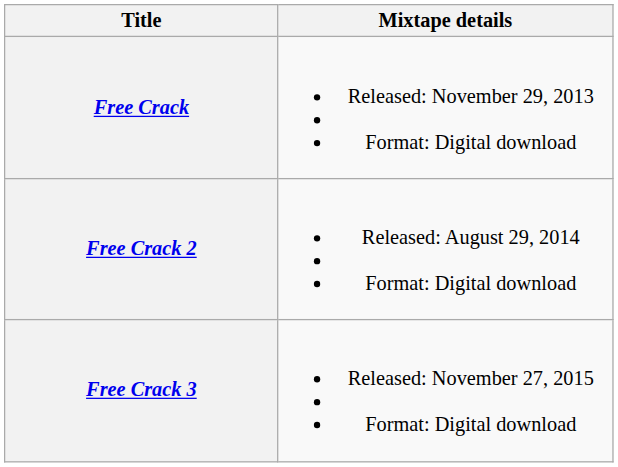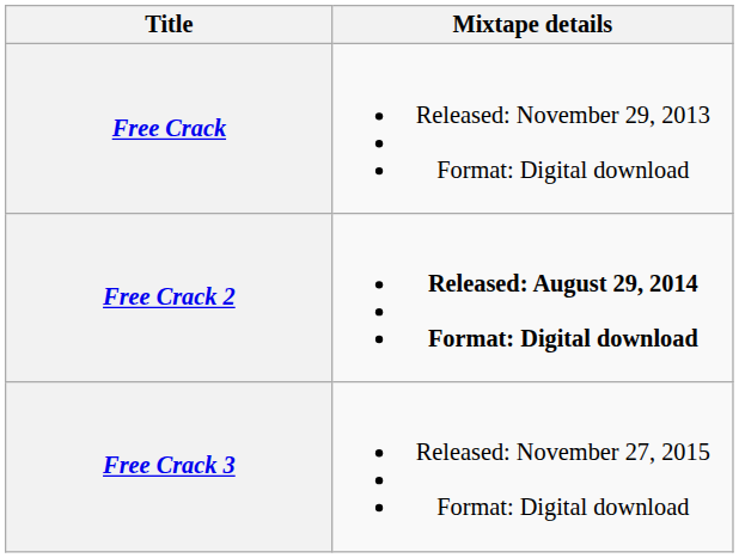Free Crack 2 | Mixtape details: normal -> bold
